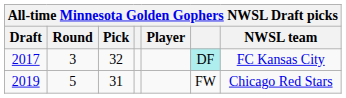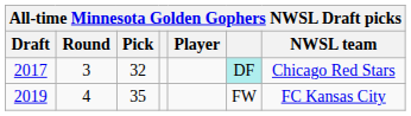2017 | NWSL team: FC Kansas City -> Chicago Red Stars
2019 | Round: 5 -> 4
2019 | Pick: 31 -> 35
2019 | NWSL team: Chicago Red Stars -> FC Kansas City
